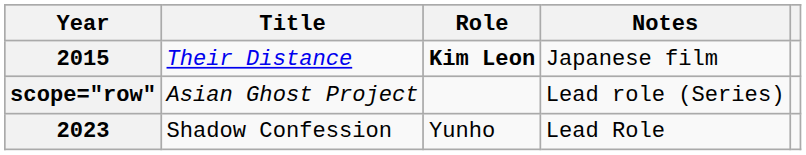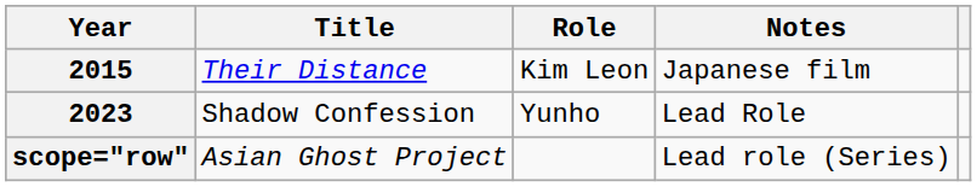2015 | Role: bold -> normal
rows swapped: 2023 <-> scope="row"
